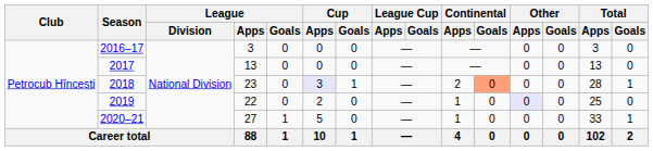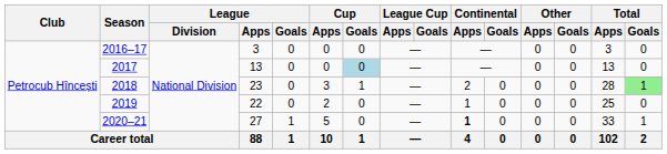2017 | Cup / Goals: no background -> lightblue background
2018 | Cup / Apps: lavender background -> no background
2018 | Continental / Goals: lightsalmon background -> no background
2018 | Total / Goals: no background -> lightgreen background
2019 | Other / Apps: lavender background -> no background
2020–21 | Continental / Apps: normal -> bold
